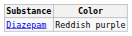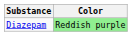Diazepam | Color: no background -> lightgreen background
